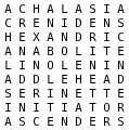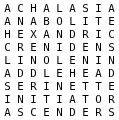row 2 | column 1: C R E N I D E N S -> A N A B O L I T E
row 4 | column 1: A N A B O L I T E -> C R E N I D E N S
